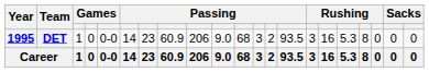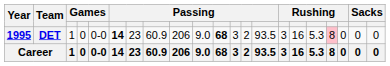DET | column 6: normal -> bold
DET | column 11: normal -> bold
DET | column 18: no background -> pink background
